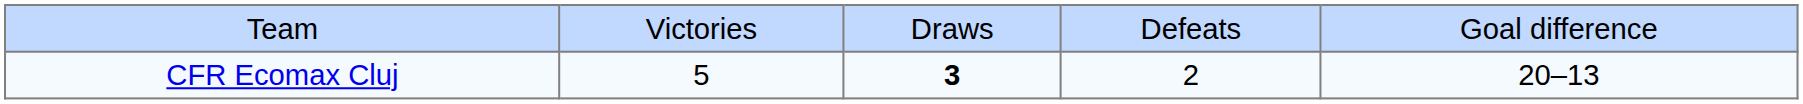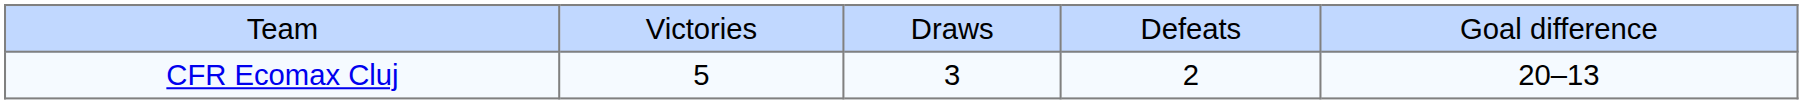CFR Ecomax Cluj | column 3: bold -> normal
